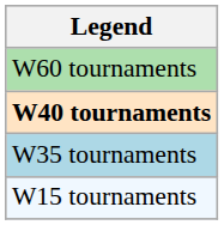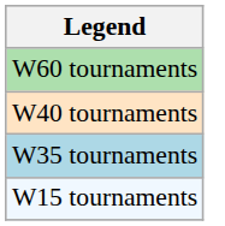row 3 | column 1: bold -> normal
